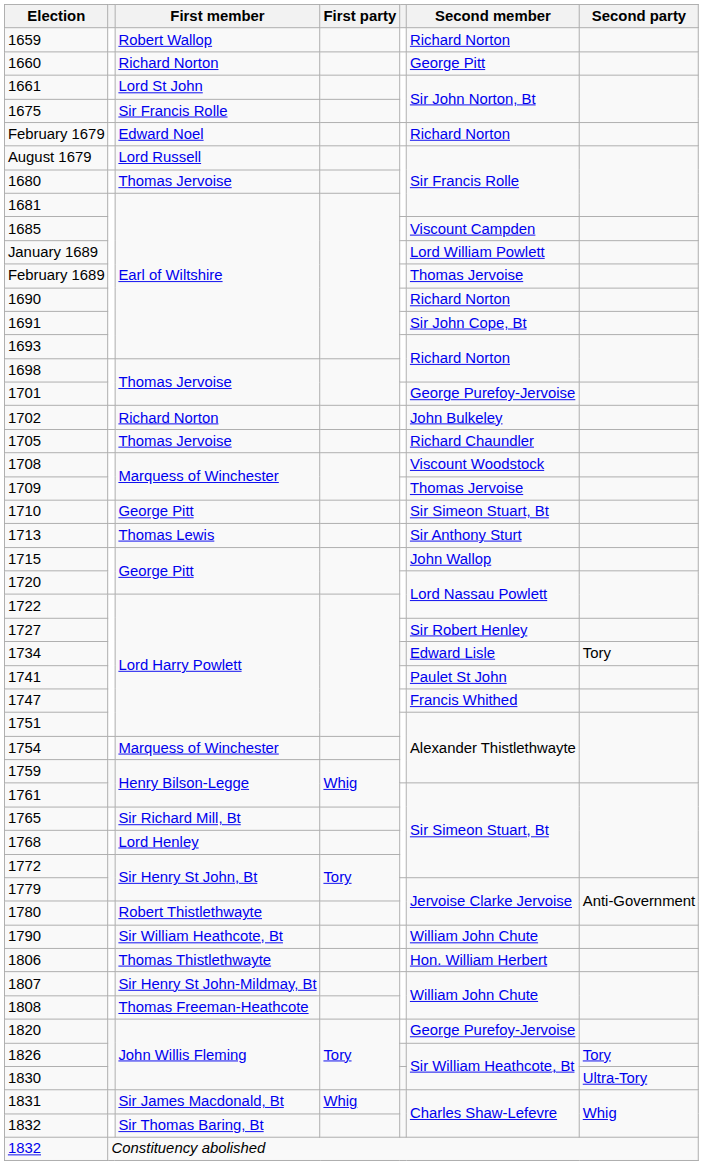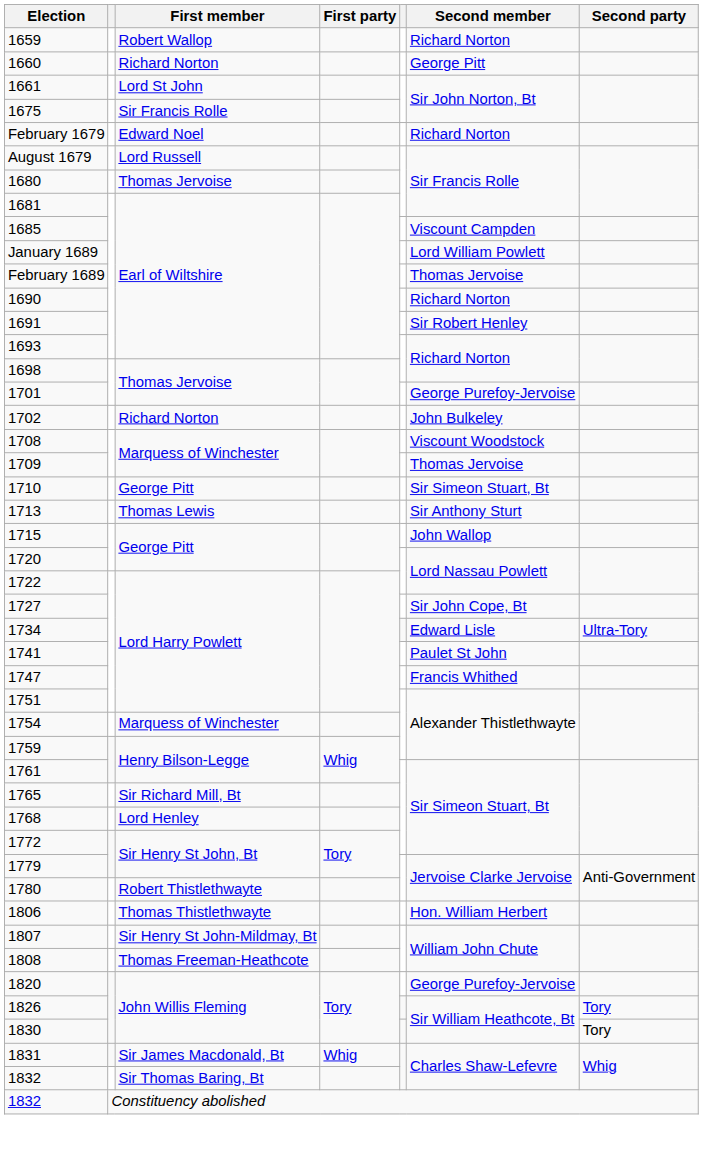1691 | Second member: Sir John Cope, Bt -> Sir Robert Henley
- row: 1705 | Thomas Jervoise | Richard Chaundler
1727 | Second member: Sir Robert Henley -> Sir John Cope, Bt
1734 | Second party: Tory -> Ultra-Tory
- row: 1790 | Sir William Heathcote, Bt | William John Chute
1830 | Second party: Ultra-Tory -> Tory
